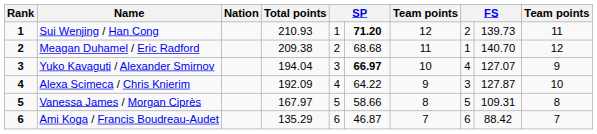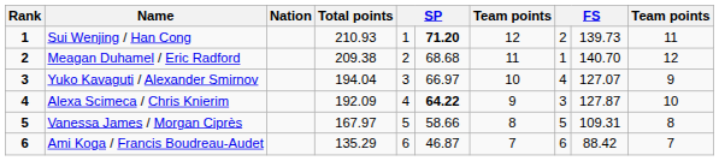Yuko Kavaguti / Alexander Smirnov | column 6: bold -> normal
Alexa Scimeca / Chris Knierim | column 6: normal -> bold
